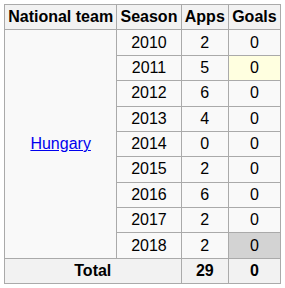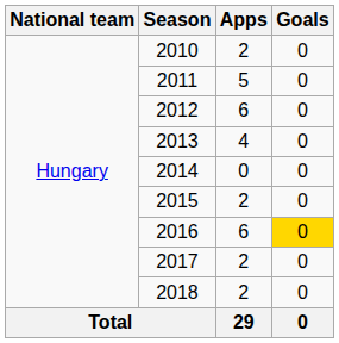2011 | Goals: lightyellow background -> no background
2016 | Goals: no background -> gold background
2018 | Goals: lightgrey background -> no background
